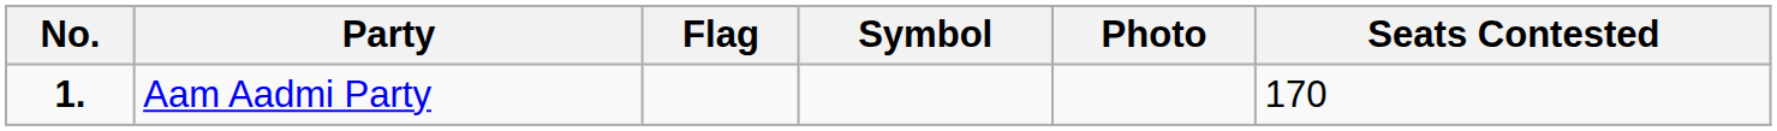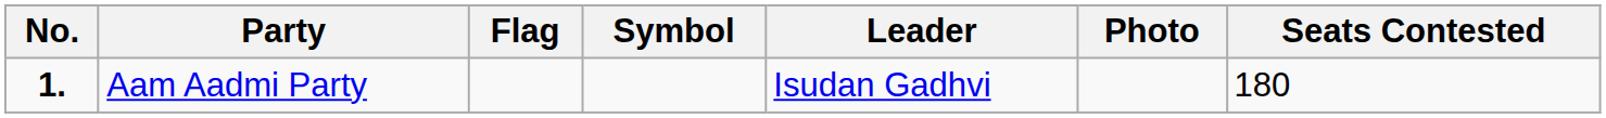+ column: Leader | Isudan Gadhvi
Aam Aadmi Party | Seats Contested: 170 -> 180
